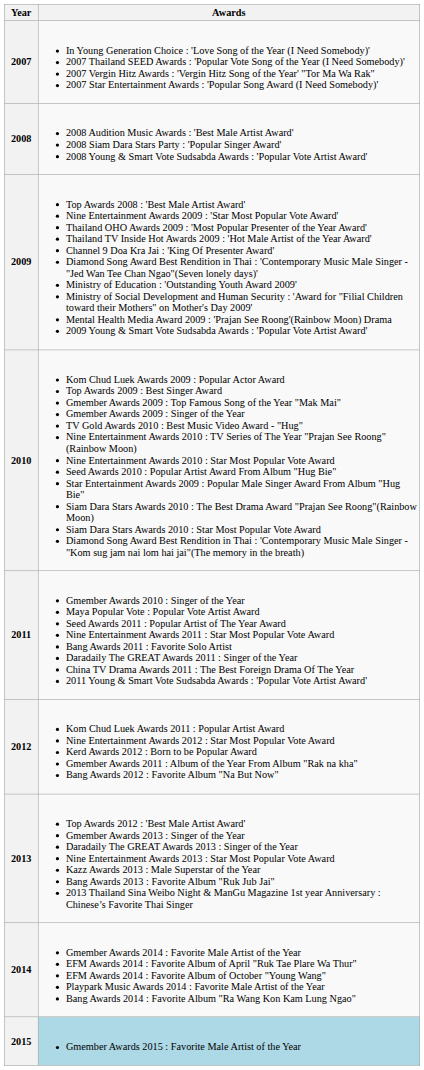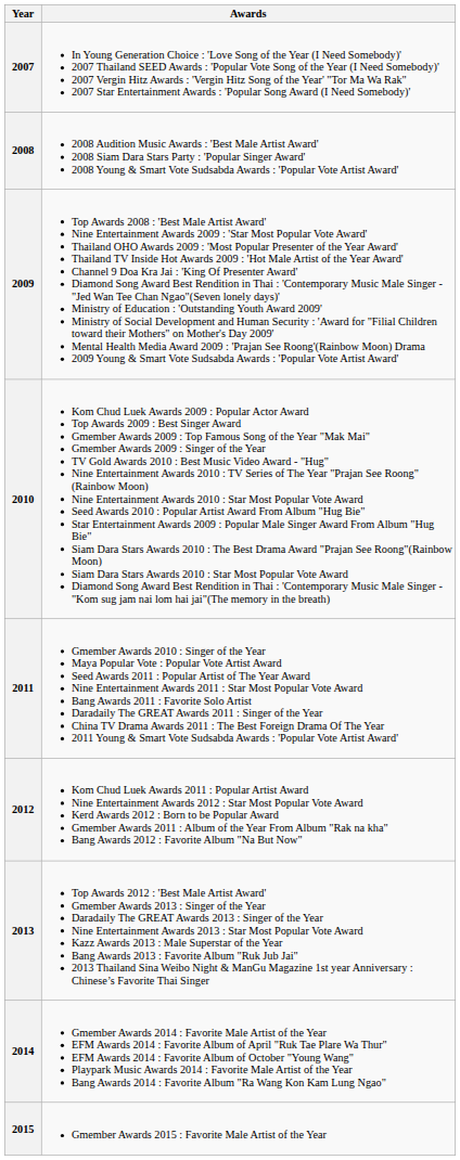2015 | Awards: lightblue background -> no background
